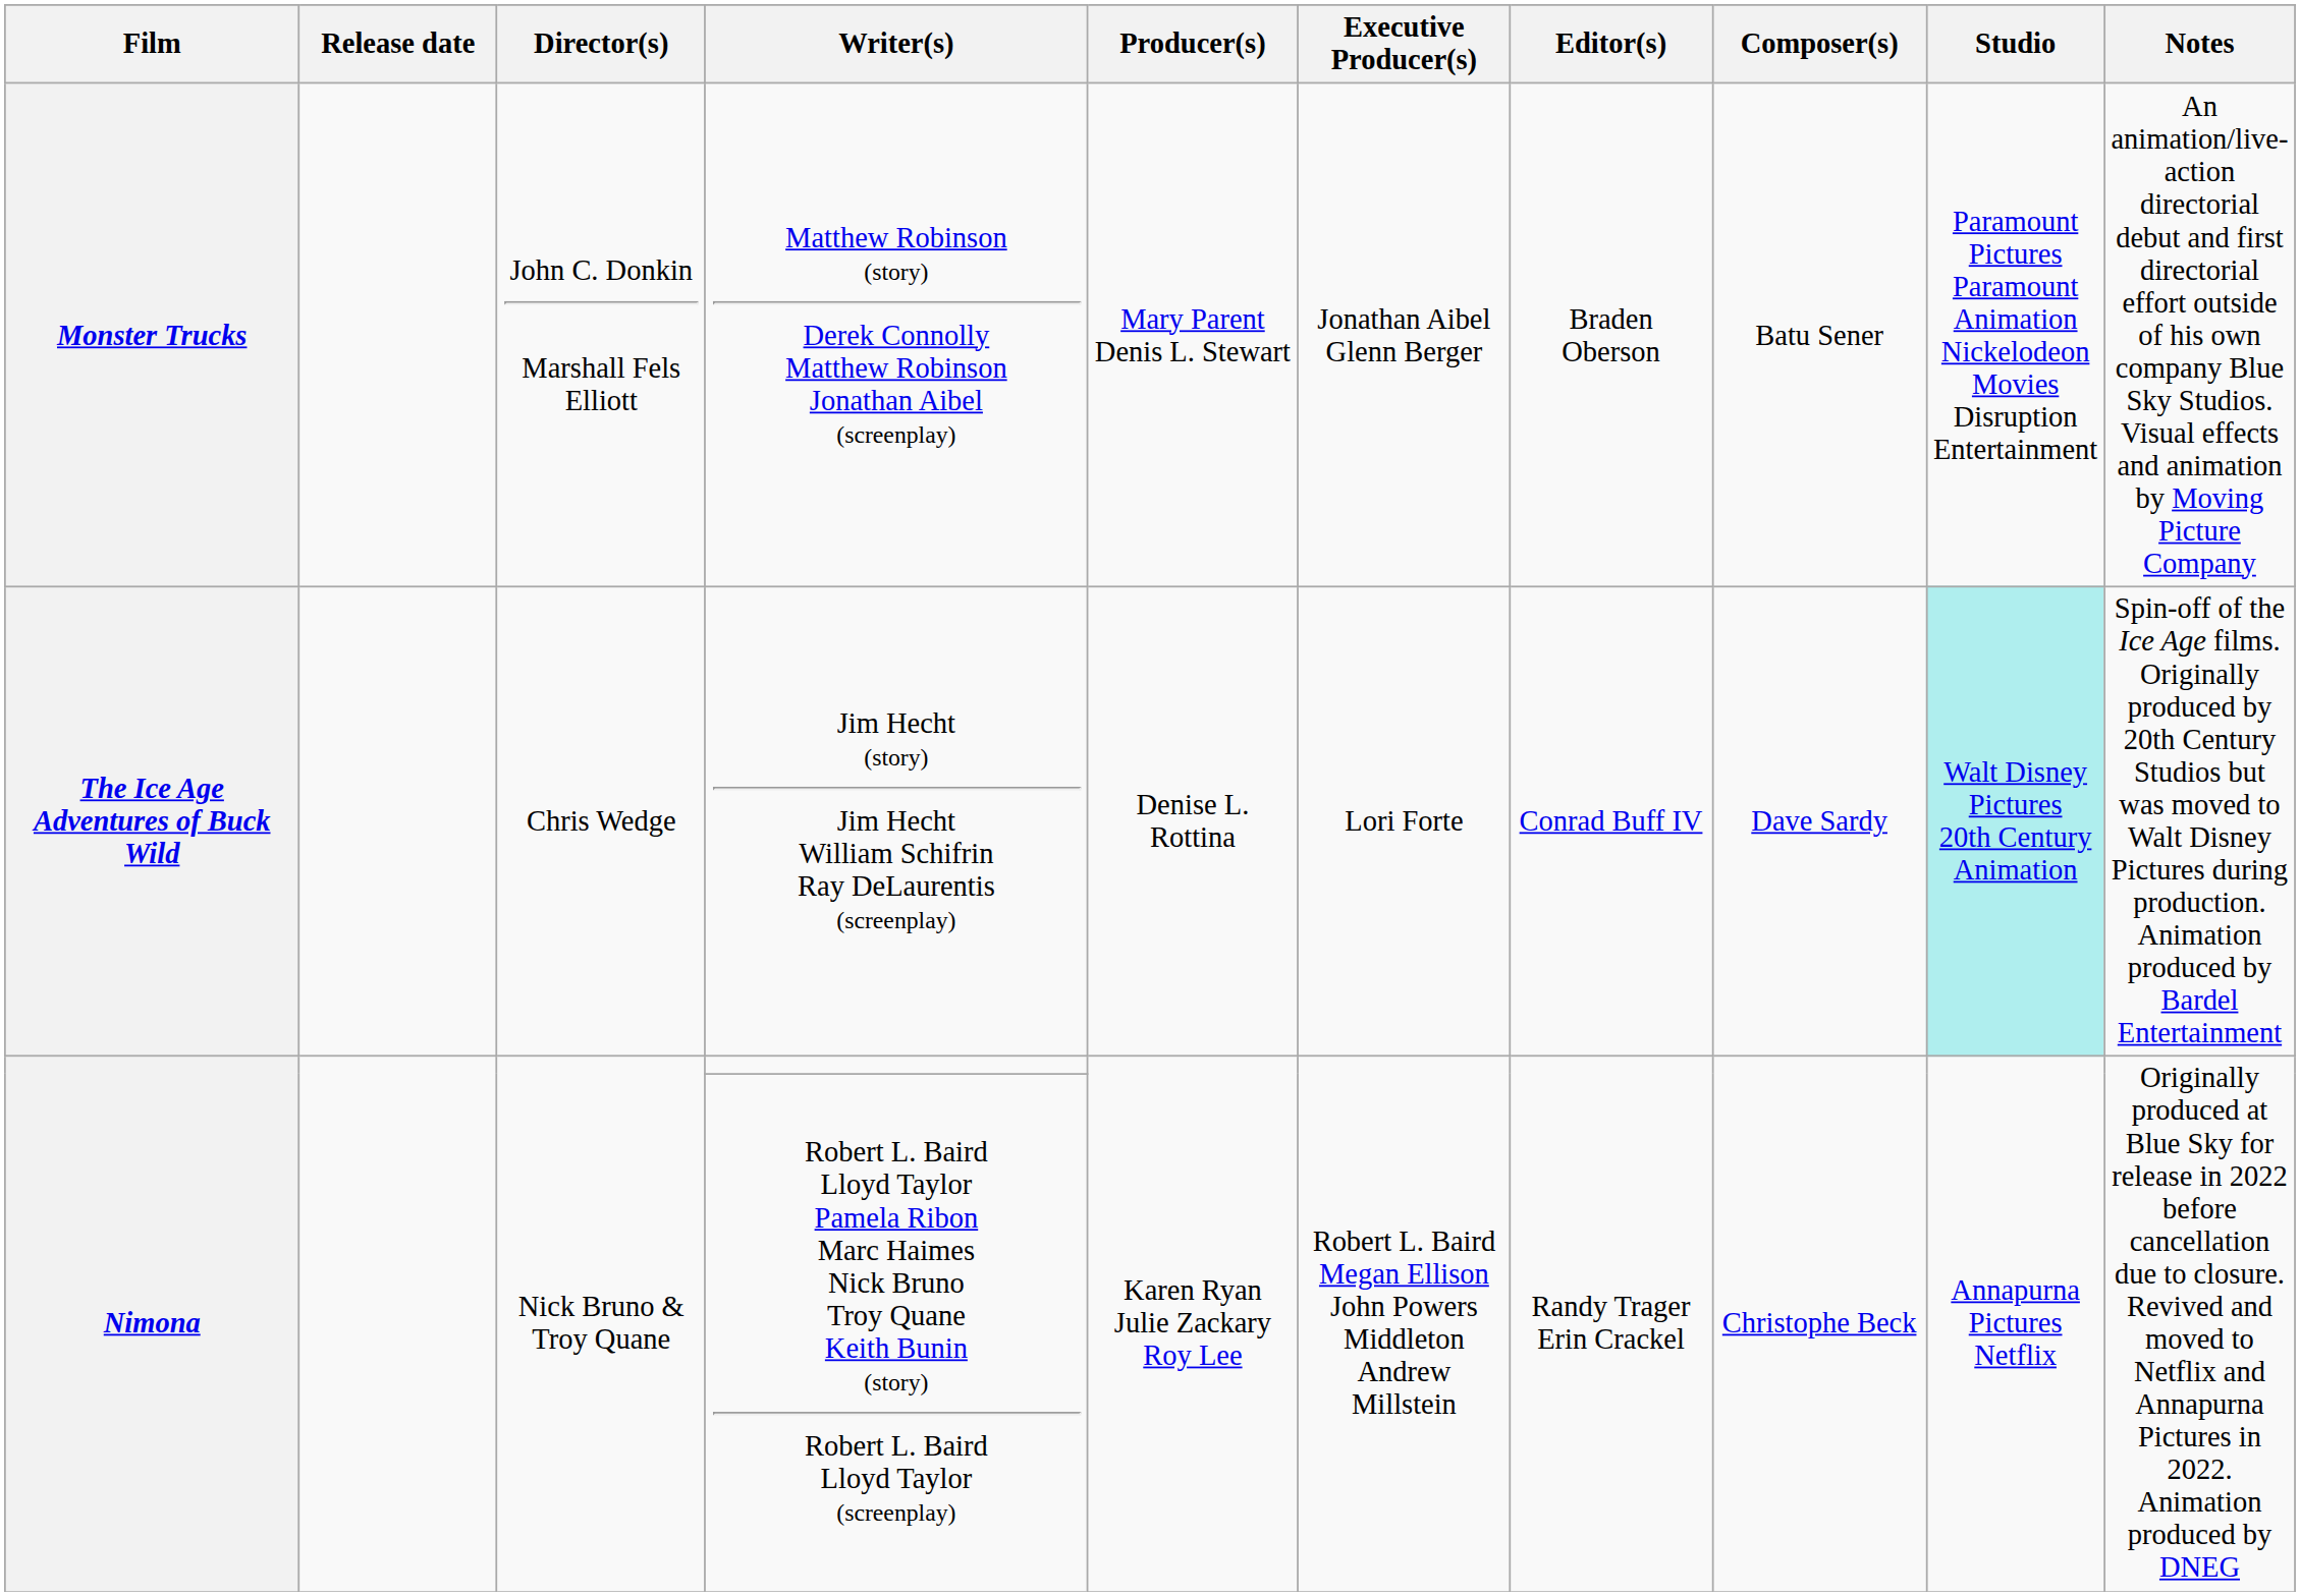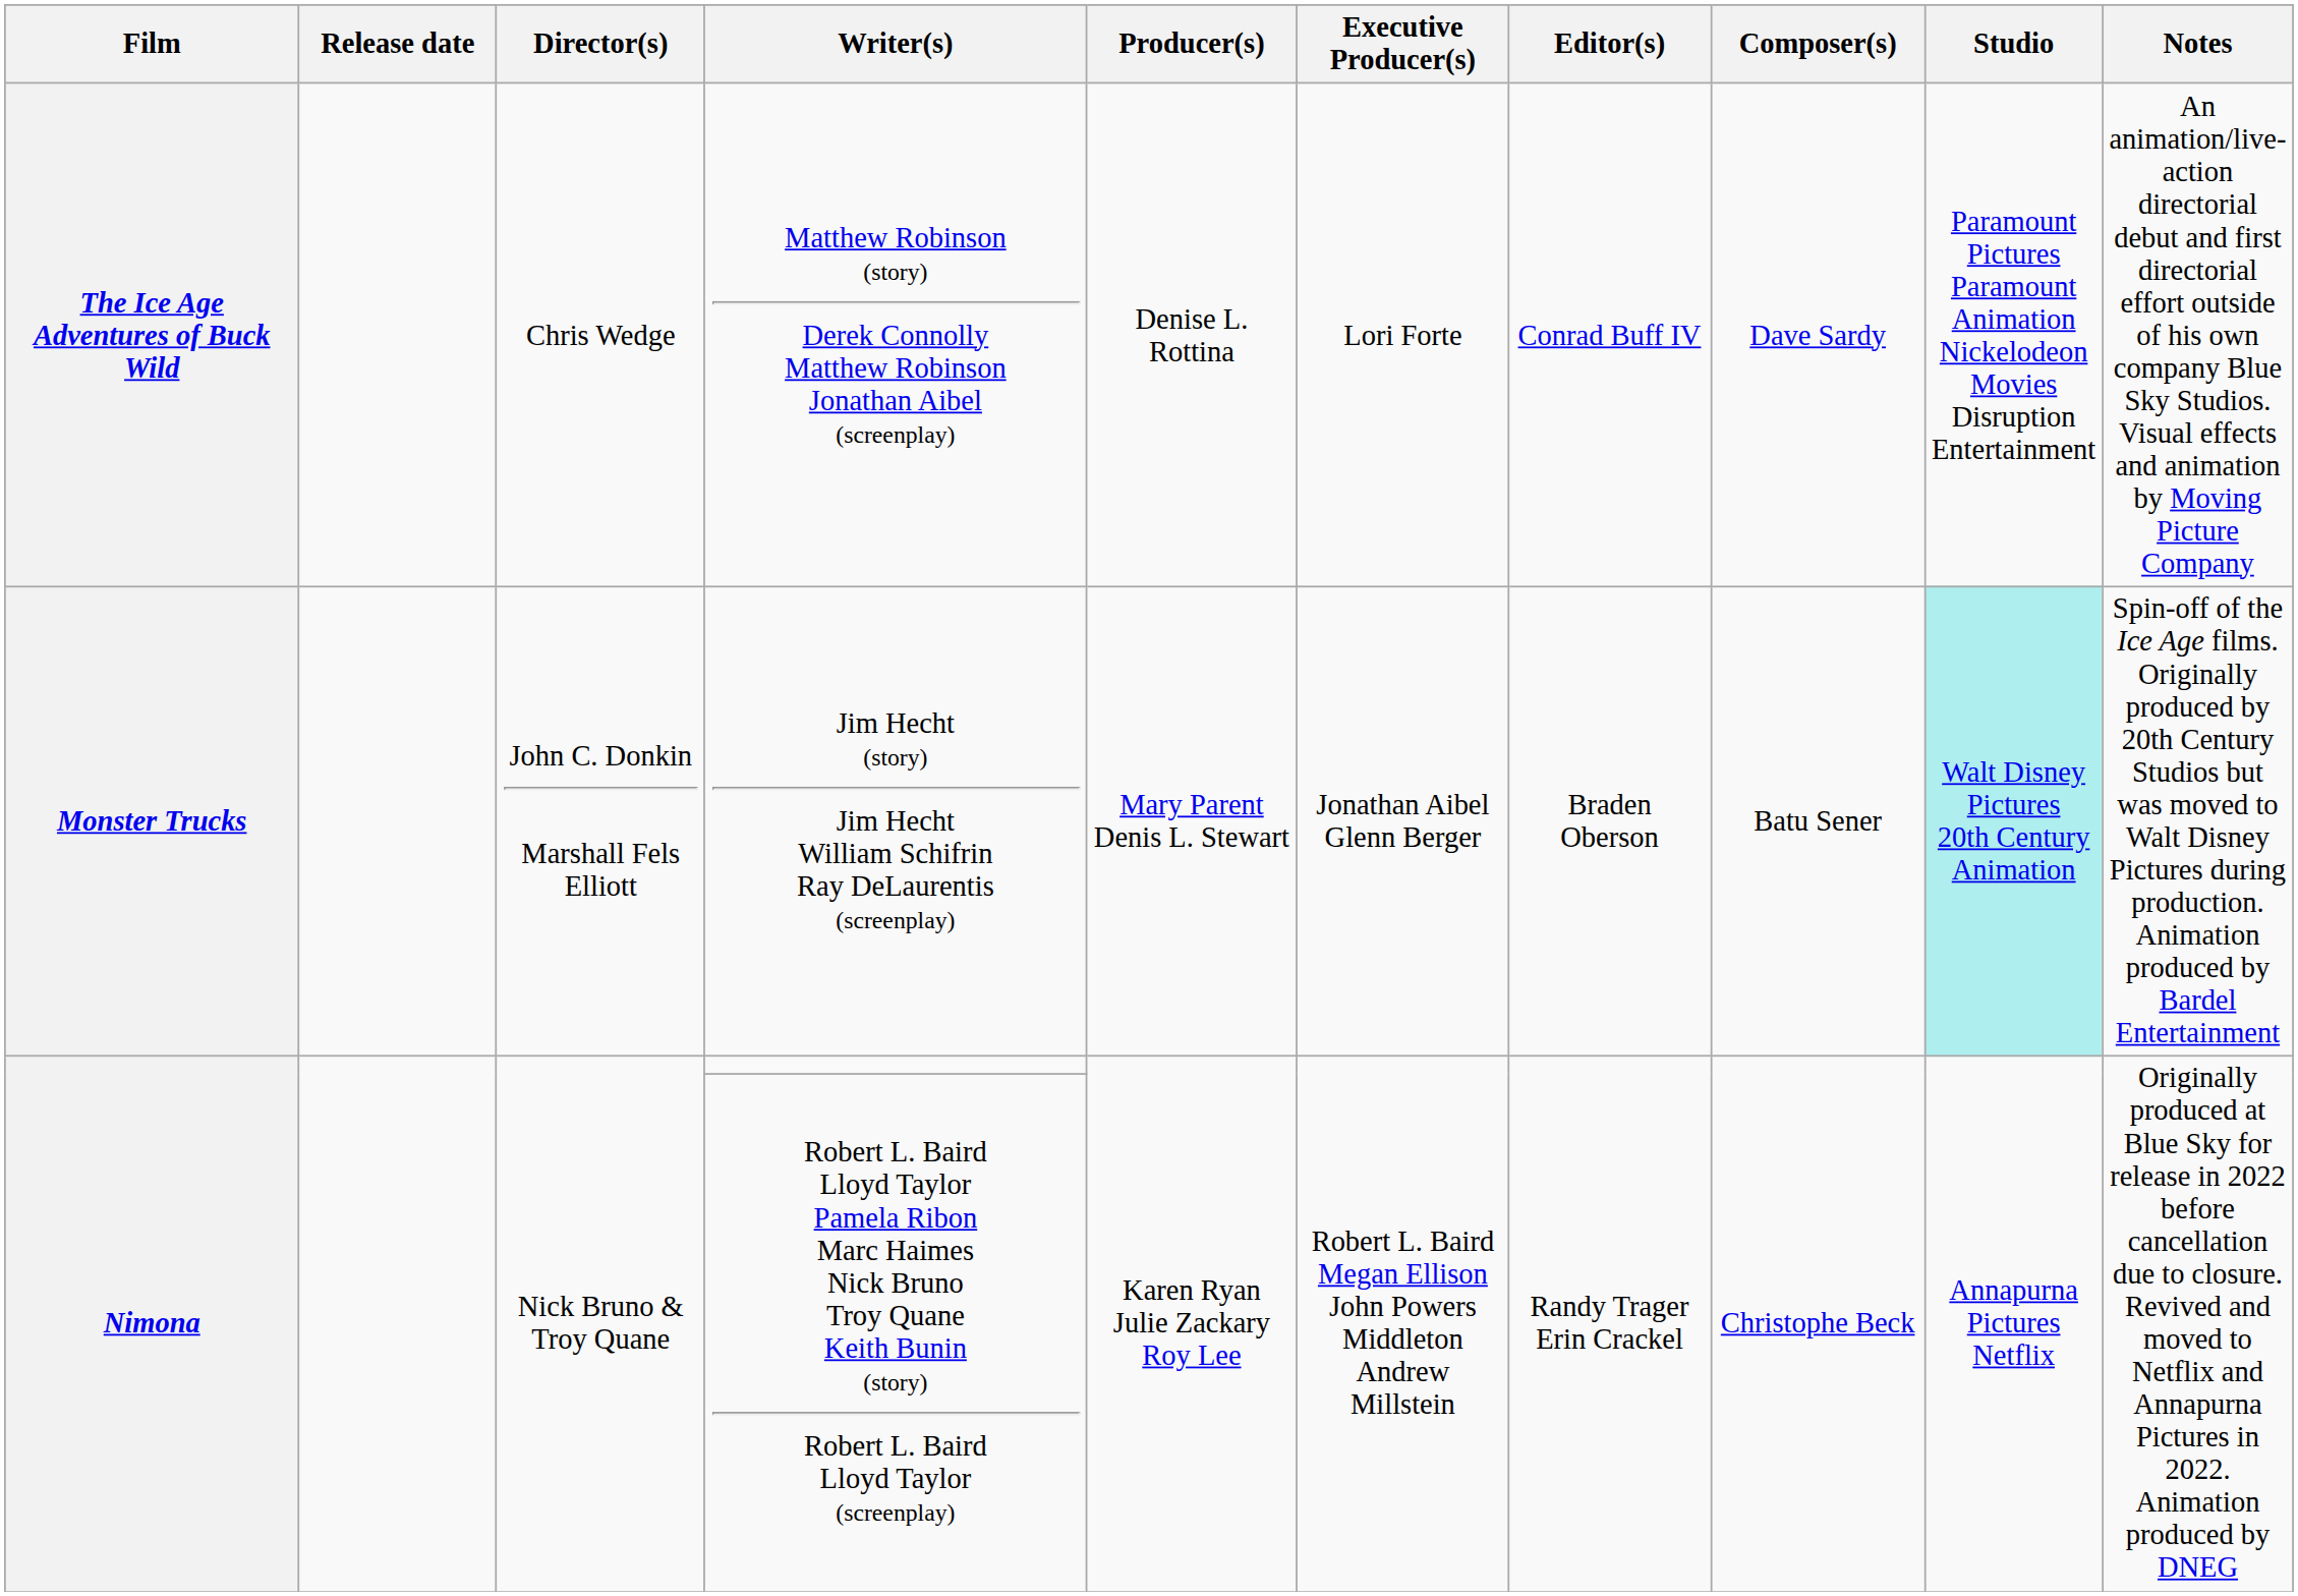row 2 | Film: Monster Trucks -> The Ice Age Adventures of Buck Wild
row 2 | Director(s): John C. Donkin Marshall Fels Elliott -> Chris Wedge
row 2 | Producer(s): Mary Parent Denis L. Stewart -> Denise L. Rottina
row 2 | Executive Producer(s): Jonathan Aibel Glenn Berger -> Lori Forte
row 2 | Editor(s): Braden Oberson -> Conrad Buff IV
row 2 | Composer(s): Batu Sener -> Dave Sardy
row 3 | Film: The Ice Age Adventures of Buck Wild -> Monster Trucks
row 3 | Director(s): Chris Wedge -> John C. Donkin Marshall Fels Elliott
row 3 | Producer(s): Denise L. Rottina -> Mary Parent Denis L. Stewart
row 3 | Executive Producer(s): Lori Forte -> Jonathan Aibel Glenn Berger
row 3 | Editor(s): Conrad Buff IV -> Braden Oberson
row 3 | Composer(s): Dave Sardy -> Batu Sener
